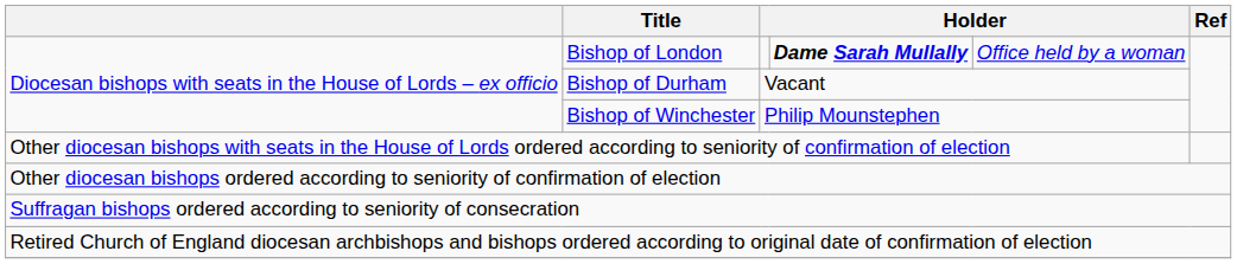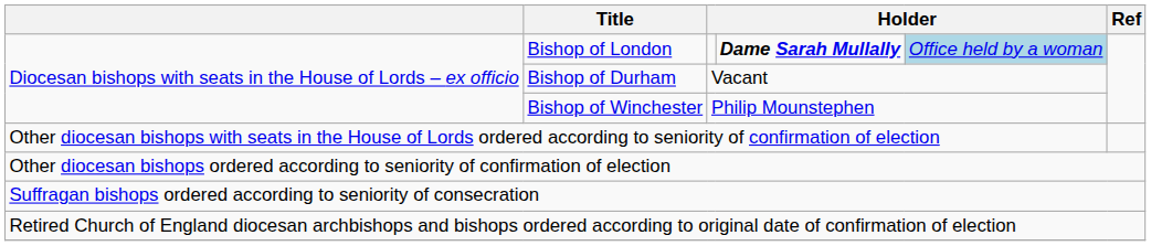Bishop of London | column 5: no background -> lightblue background
